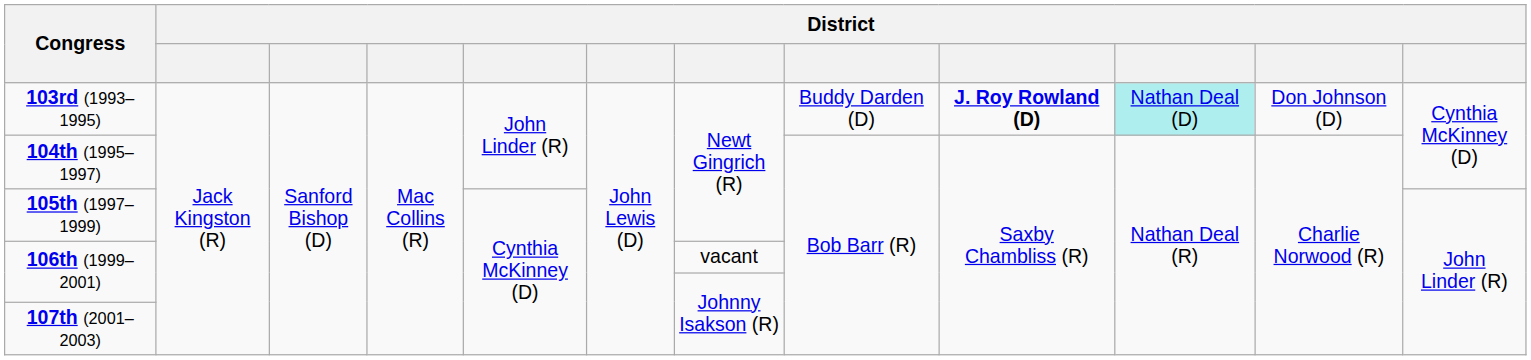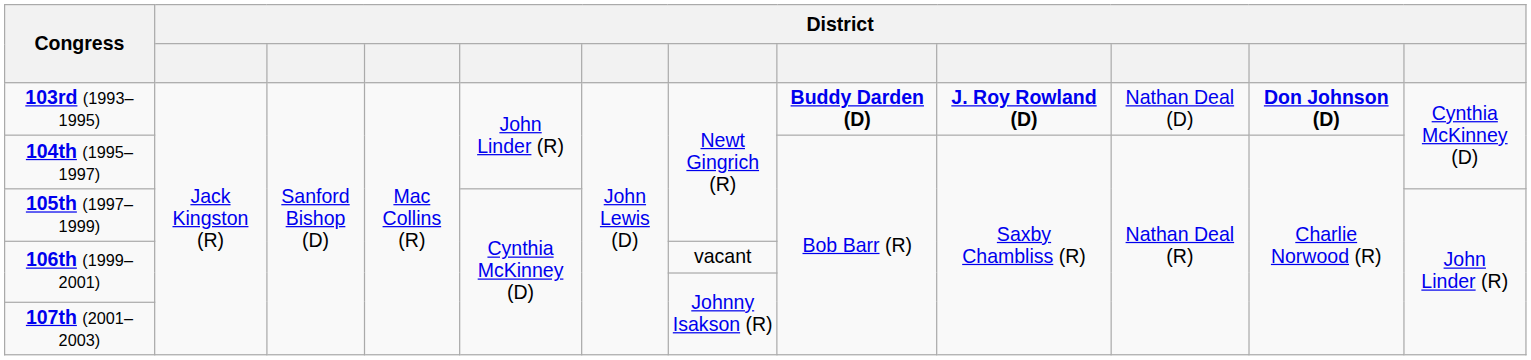103rd (1993–1995) | column 8: normal -> bold
103rd (1993–1995) | column 10: paleturquoise background -> no background
103rd (1993–1995) | column 11: normal -> bold
